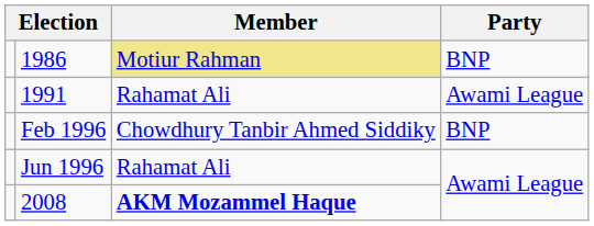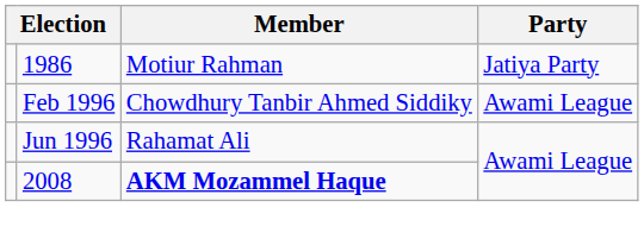1986 | Member: khaki background -> no background
1986 | Party: BNP -> Jatiya Party
- row: 1991 | Rahamat Ali | Awami League
Feb 1996 | Party: BNP -> Awami League
